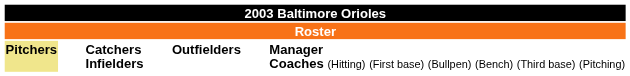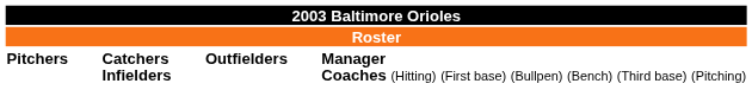Pitchers | column 1: khaki background -> no background
